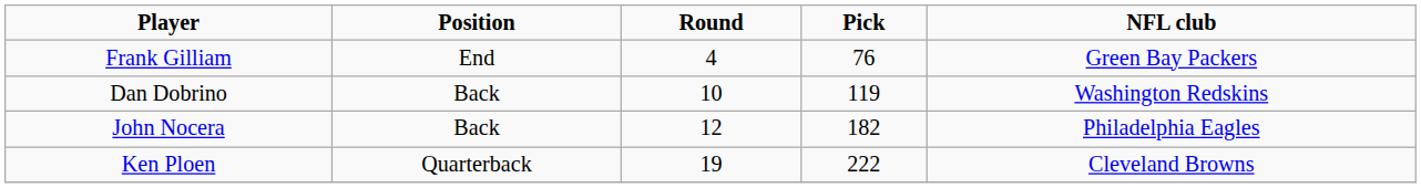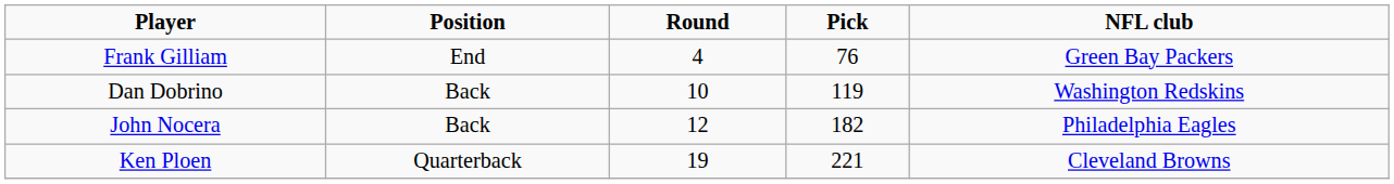Ken Ploen | Pick: 222 -> 221
